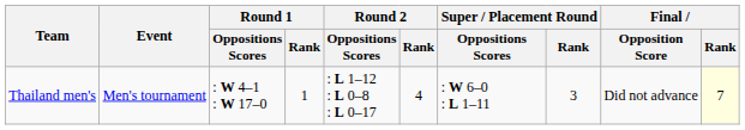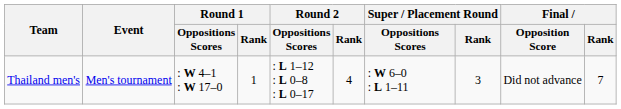Thailand men's | Final / Rank: lightyellow background -> no background
